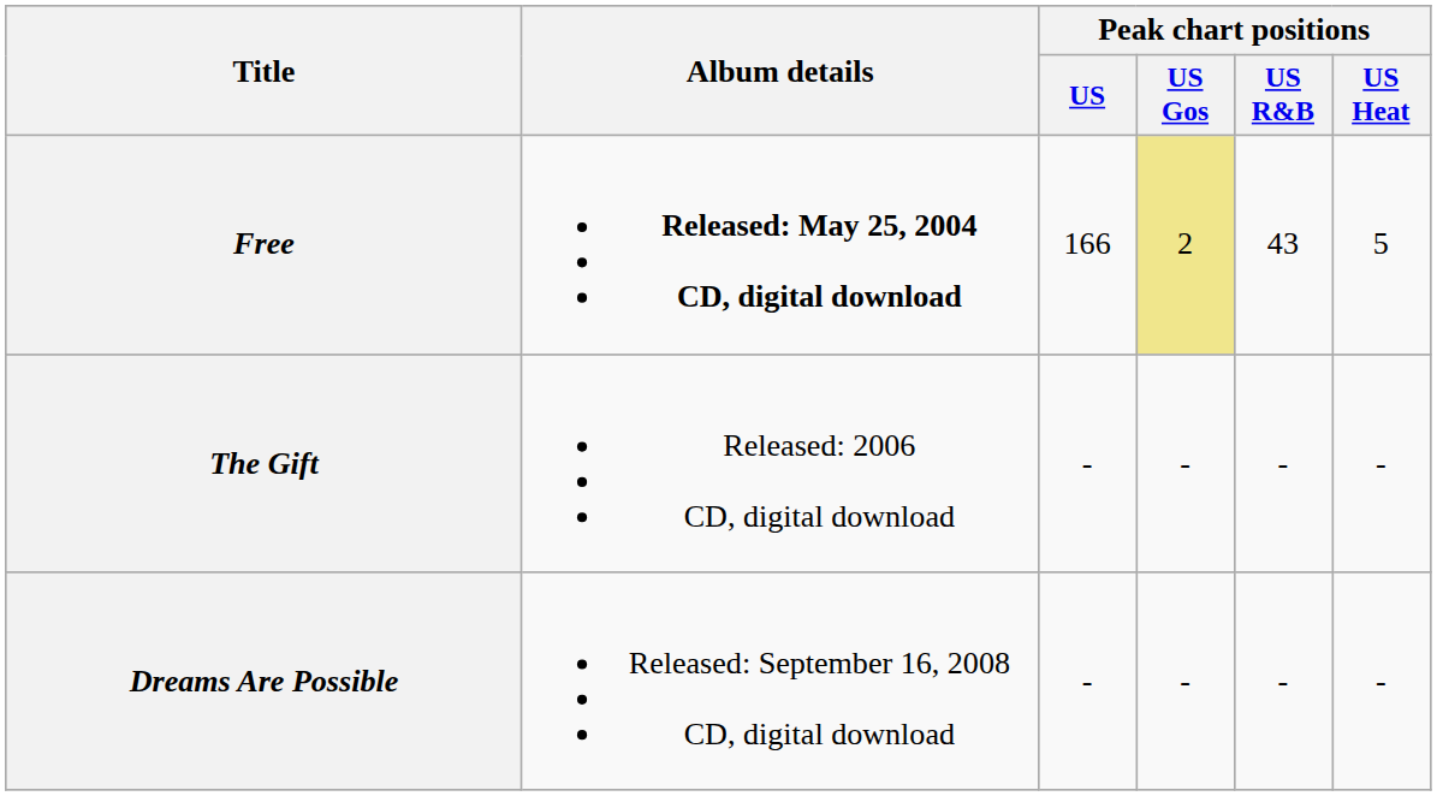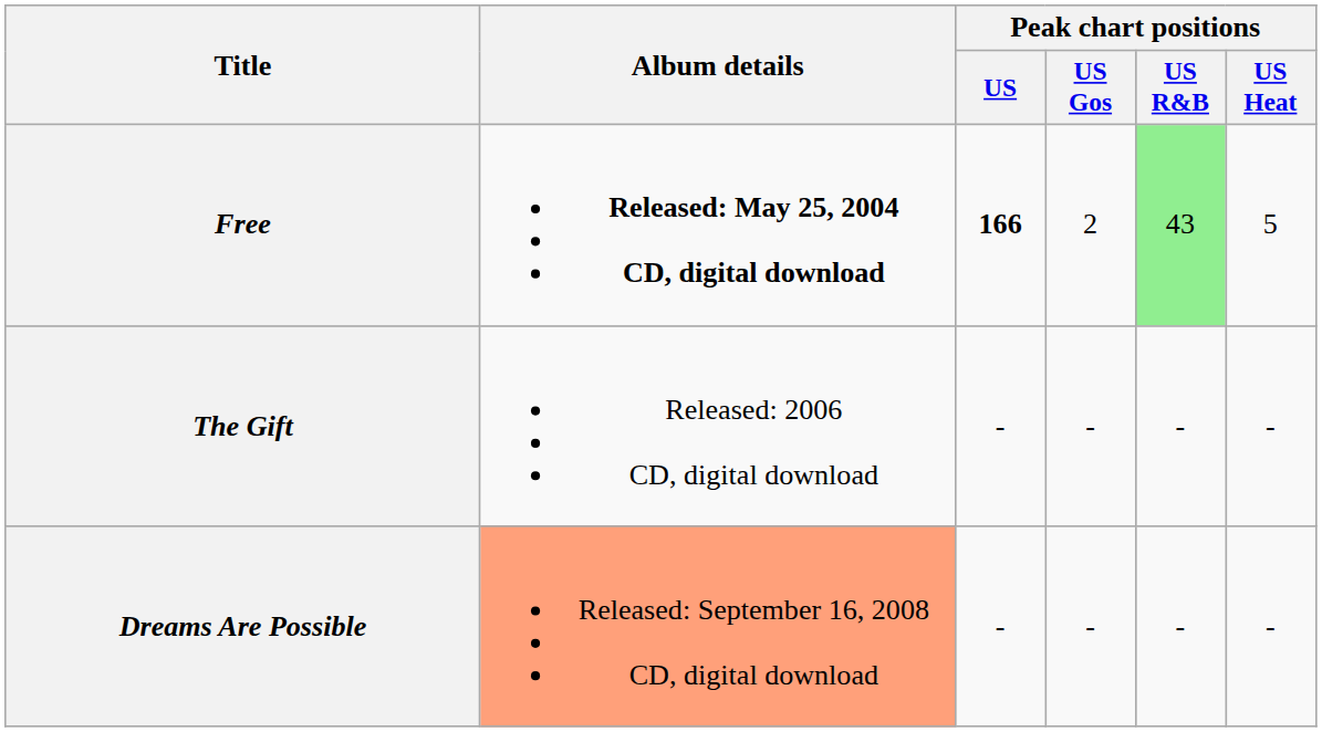Free | Peak chart positions / US: normal -> bold
Free | Peak chart positions / US Gos: khaki background -> no background
Free | Peak chart positions / US R&B: no background -> lightgreen background
Dreams Are Possible | Album details: no background -> lightsalmon background
